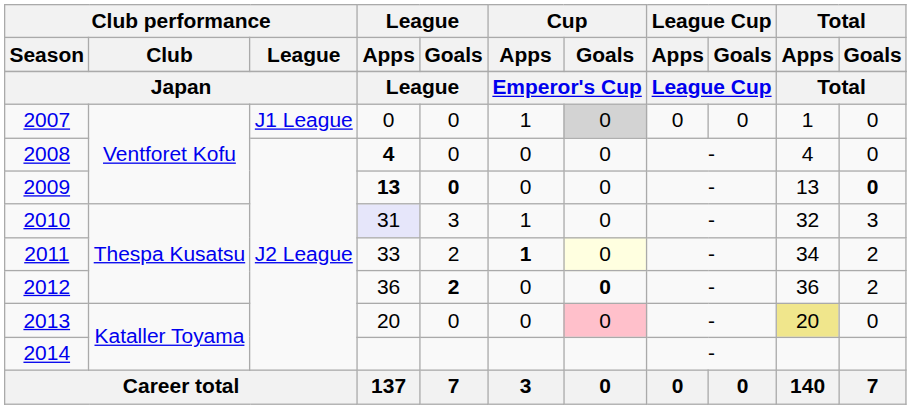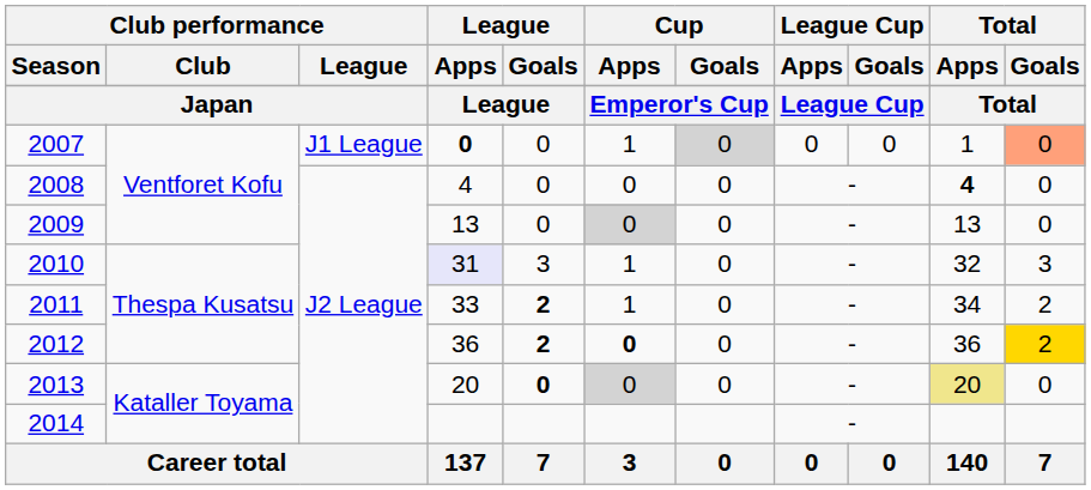2007 | League / Apps: normal -> bold
2007 | Total / Goals: no background -> lightsalmon background
2008 | League / Apps: bold -> normal
2008 | Total / Apps: normal -> bold
2009 | League / Apps: bold -> normal
2009 | League / Goals: bold -> normal
2009 | Cup / Apps: no background -> lightgrey background
2009 | Total / Goals: bold -> normal
2011 | League / Goals: normal -> bold
2011 | Cup / Apps: bold -> normal
2011 | Cup / Goals: lightyellow background -> no background
2012 | Cup / Apps: normal -> bold
2012 | Cup / Goals: bold -> normal
2012 | Total / Goals: no background -> gold background
2013 | League / Goals: normal -> bold
2013 | Cup / Apps: no background -> lightgrey background
2013 | Cup / Goals: pink background -> no background
